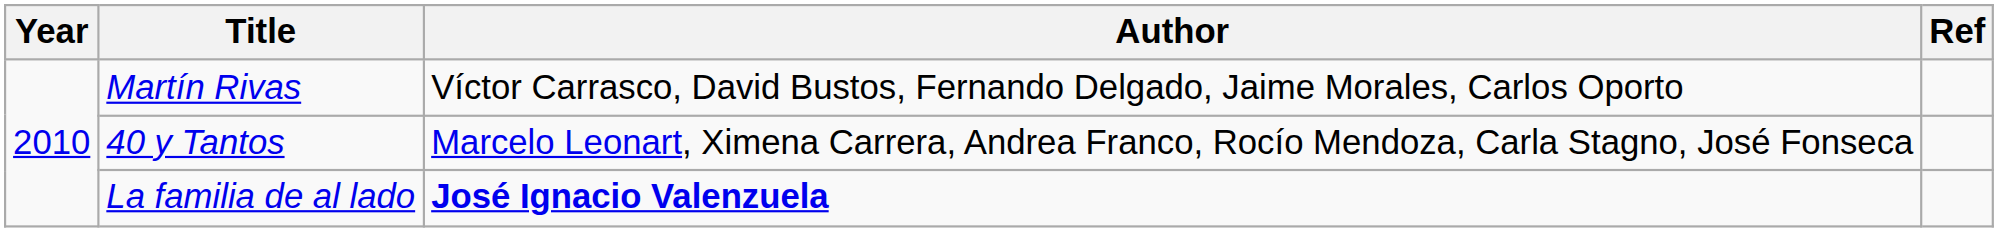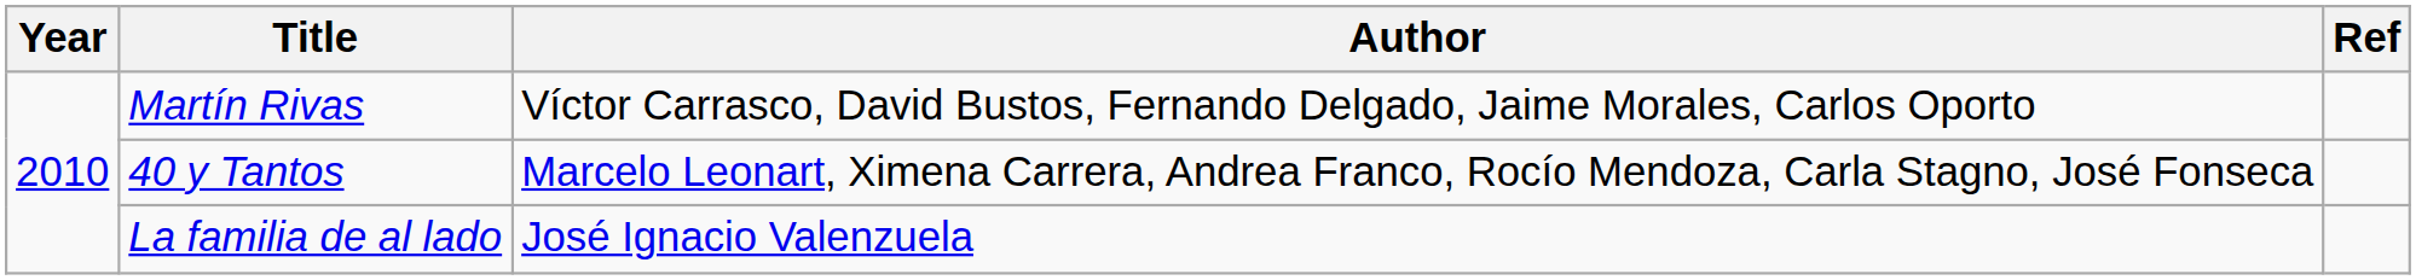La familia de al lado | Author: bold -> normal
